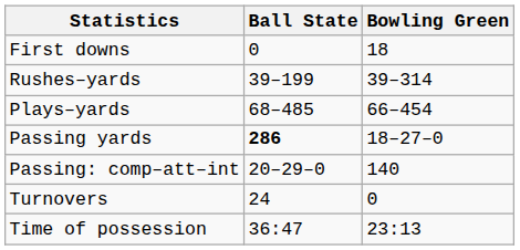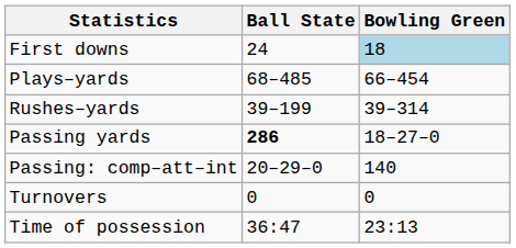First downs | Ball State: 0 -> 24
First downs | Bowling Green: no background -> lightblue background
rows swapped: Plays–yards <-> Rushes–yards
Turnovers | Ball State: 24 -> 0
